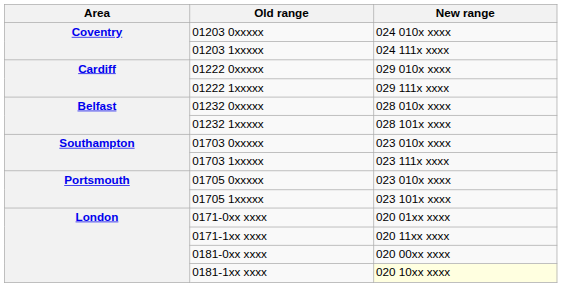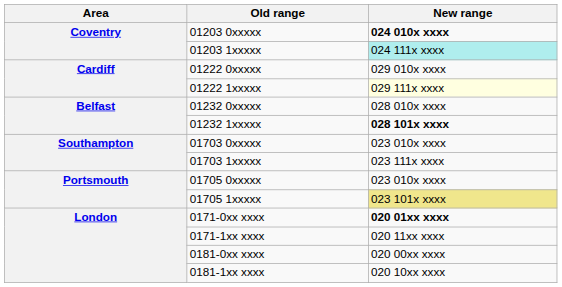01203 0xxxxx | New range: normal -> bold
01203 1xxxxx | New range: no background -> paleturquoise background
01222 1xxxxx | New range: no background -> lightyellow background
01232 1xxxxx | New range: normal -> bold
01705 1xxxxx | New range: no background -> khaki background
0171-0xx xxxx | New range: normal -> bold
0181-1xx xxxx | New range: lightyellow background -> no background
